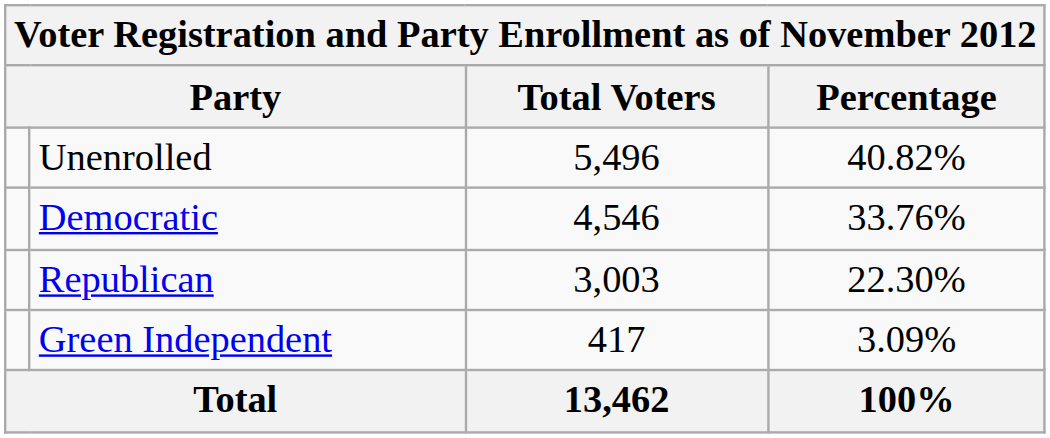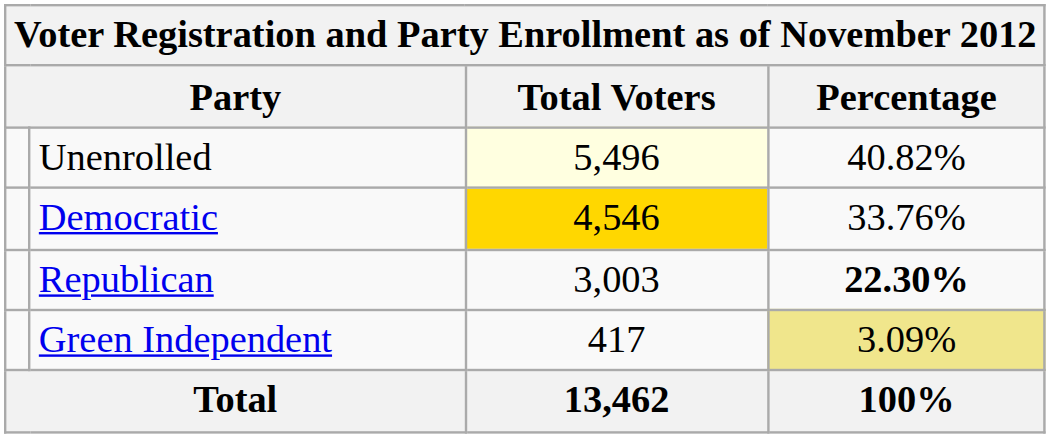Unenrolled | Total Voters: no background -> lightyellow background
Democratic | Total Voters: no background -> gold background
Republican | Percentage: normal -> bold
Green Independent | Percentage: no background -> khaki background
